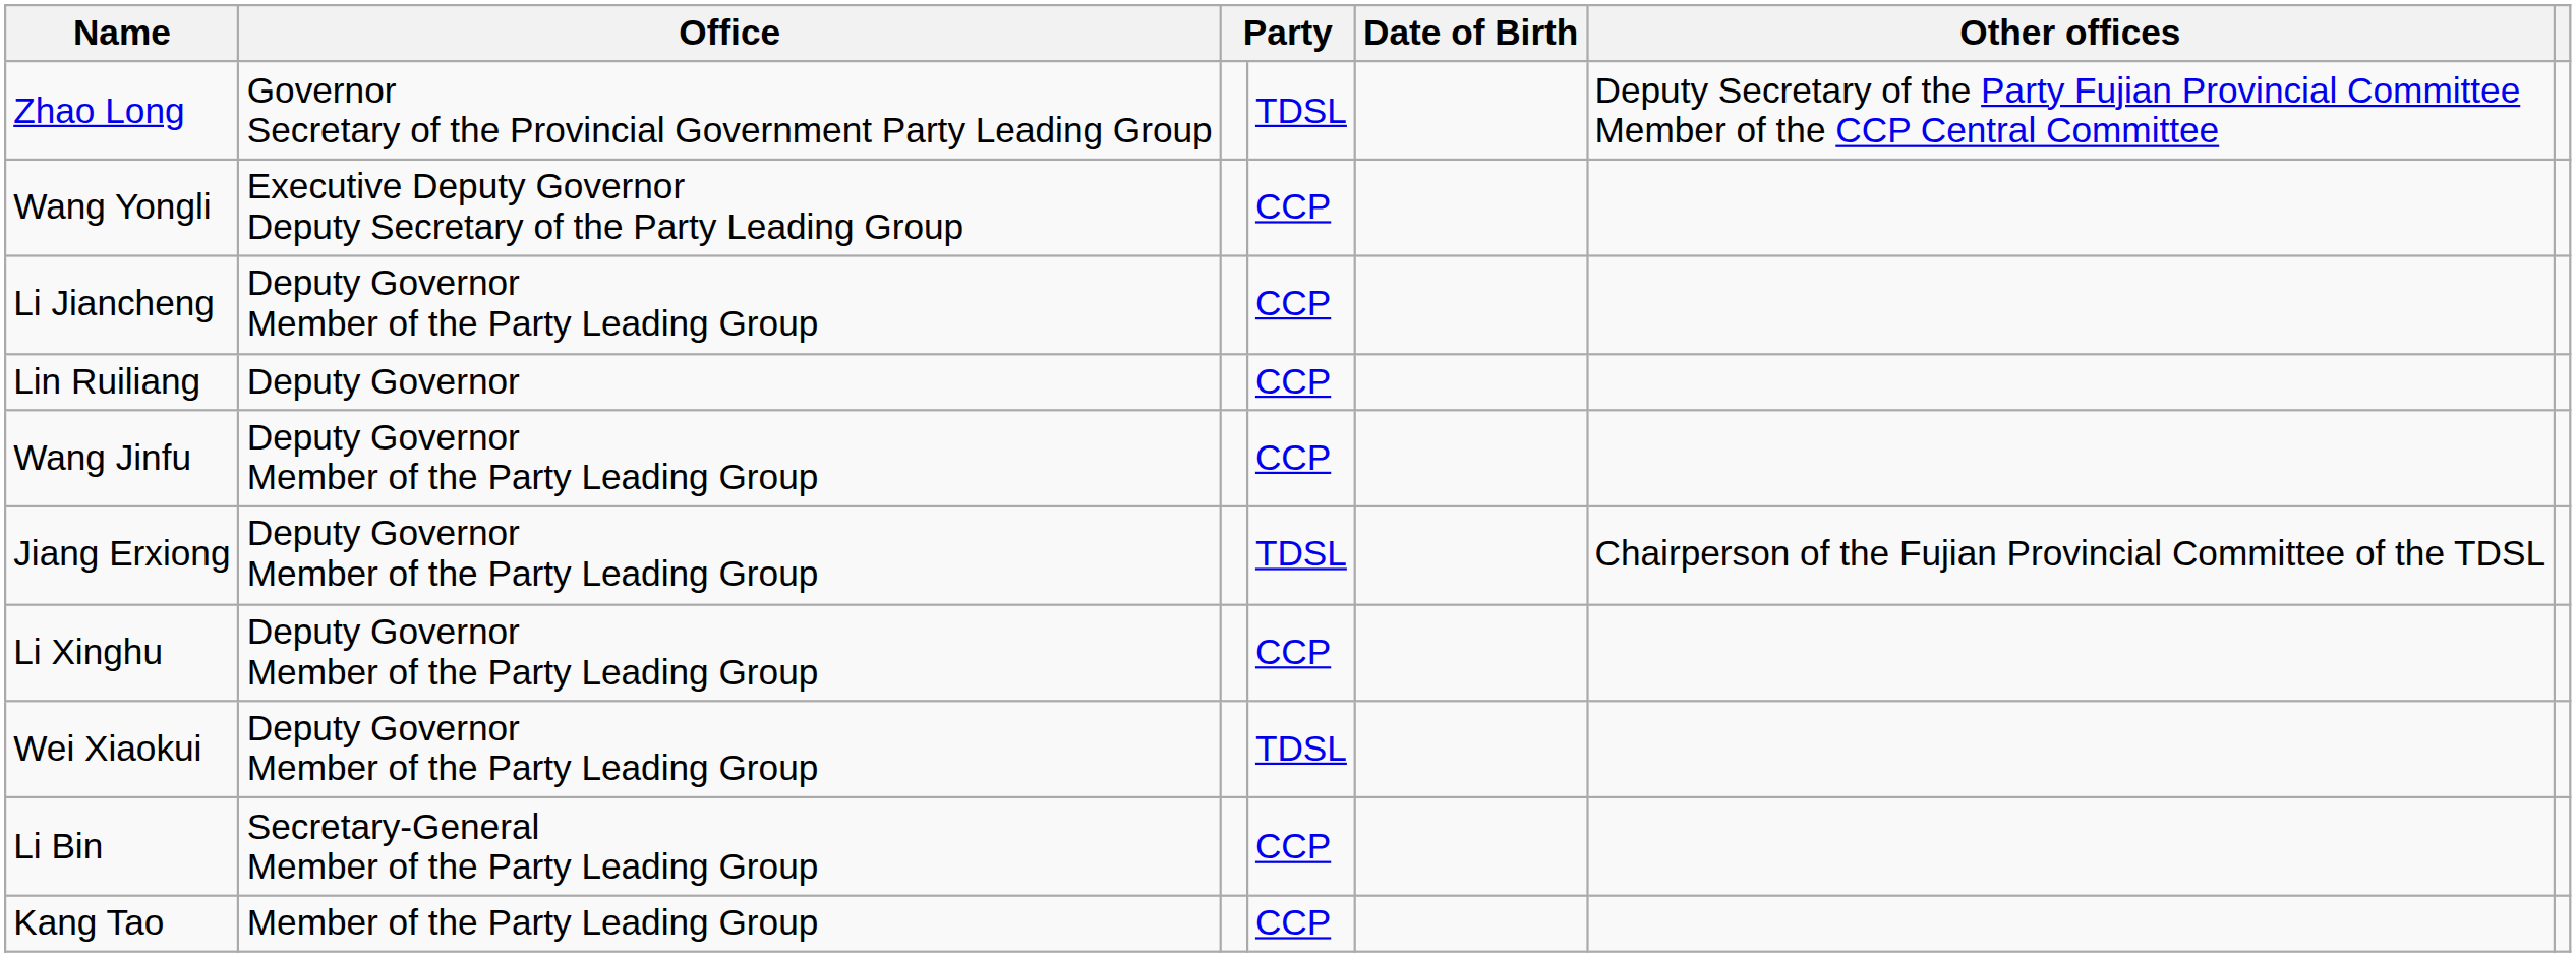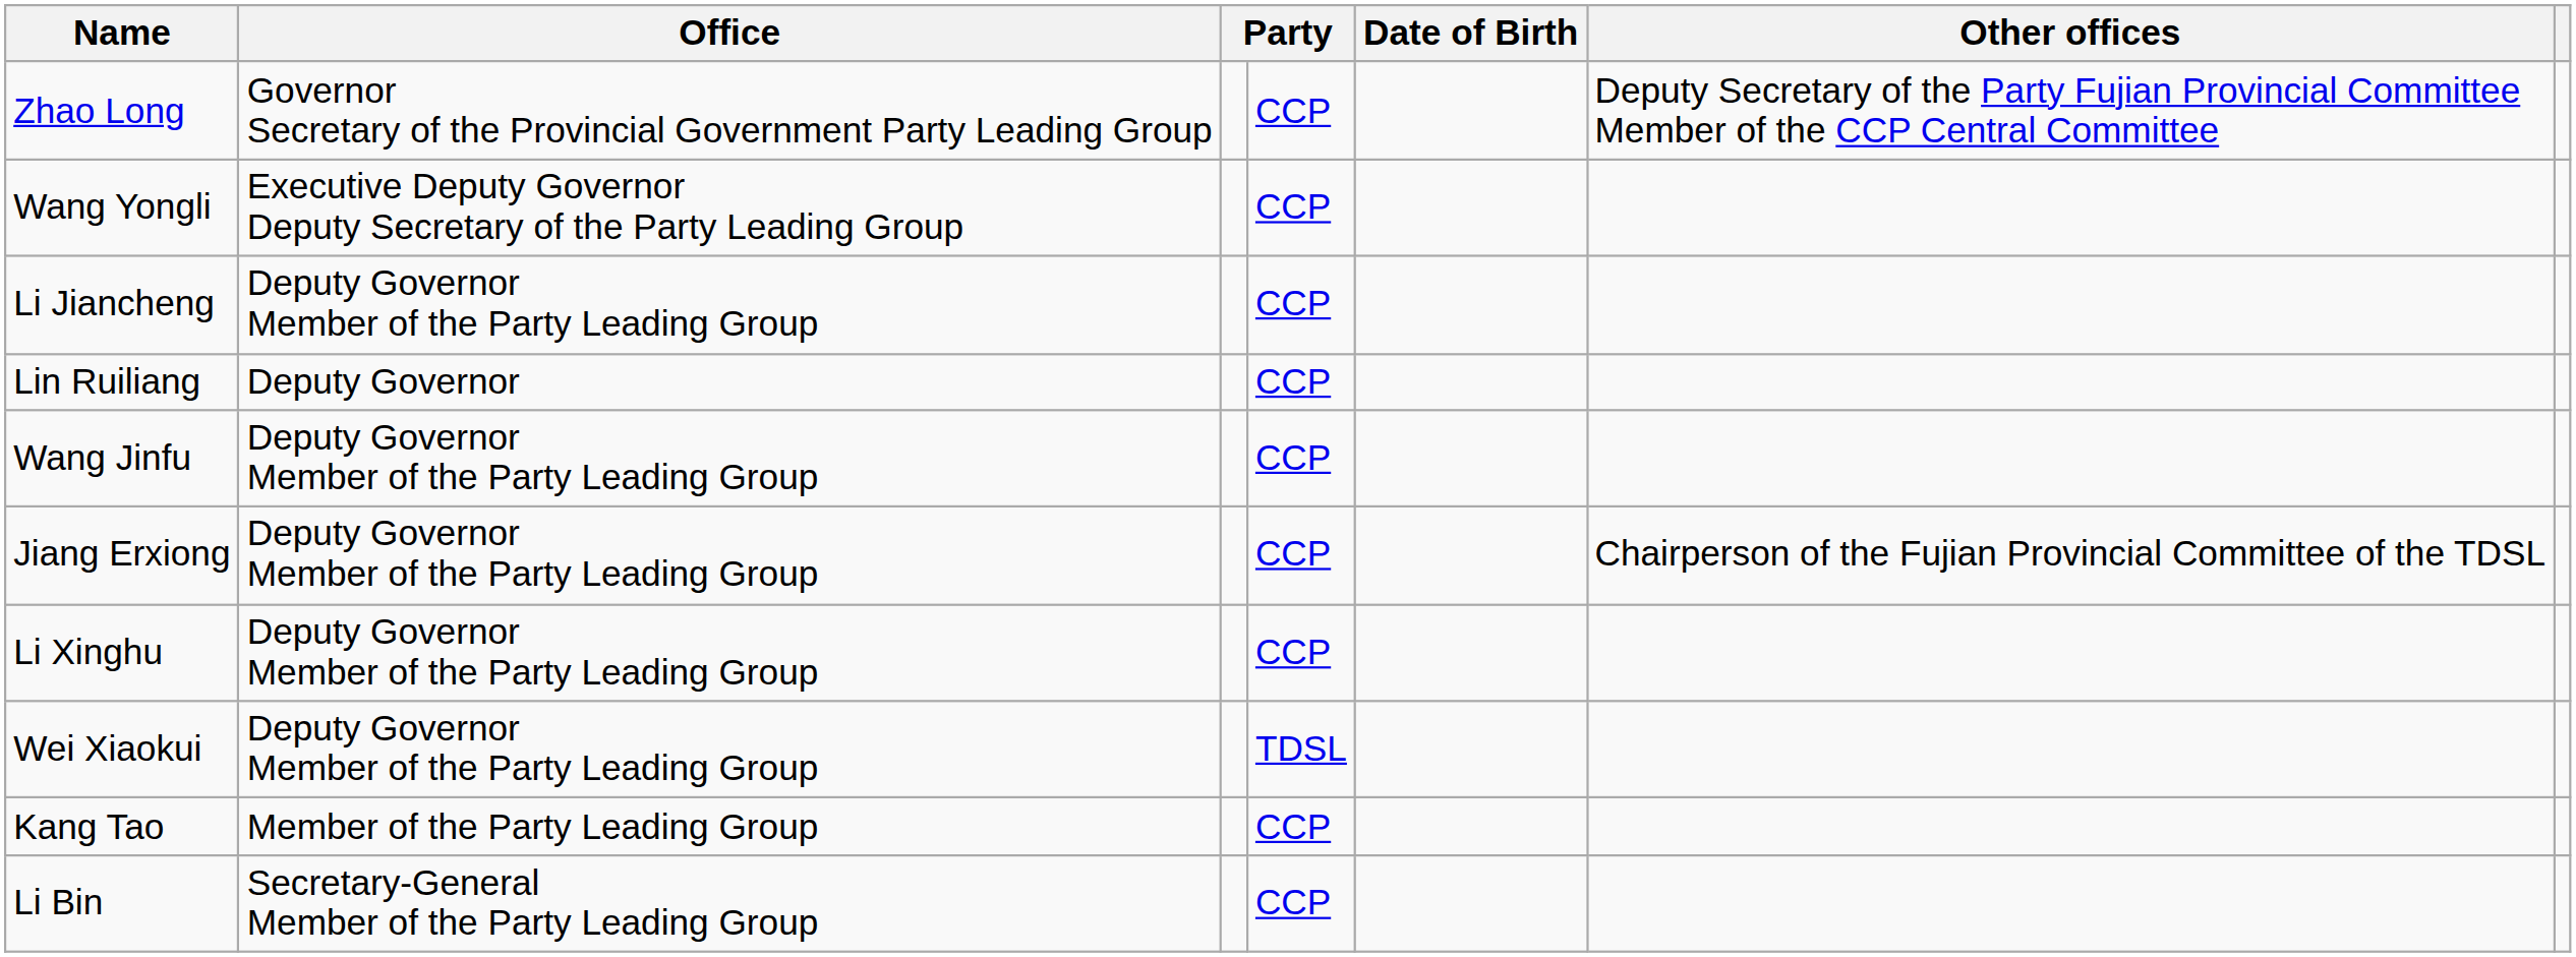Zhao Long | column 4: TDSL -> CCP
Jiang Erxiong | column 4: TDSL -> CCP
rows swapped: Kang Tao <-> Li Bin
